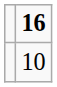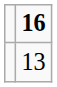row 2 | 16: 10 -> 13
